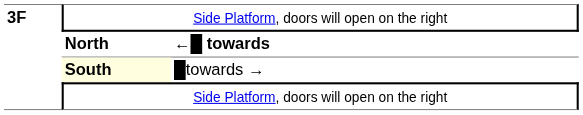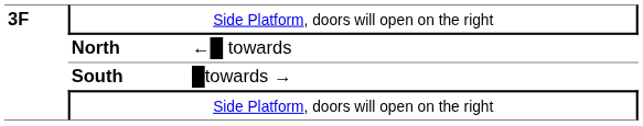North | column 3: bold -> normal
South | column 2: lightyellow background -> no background
